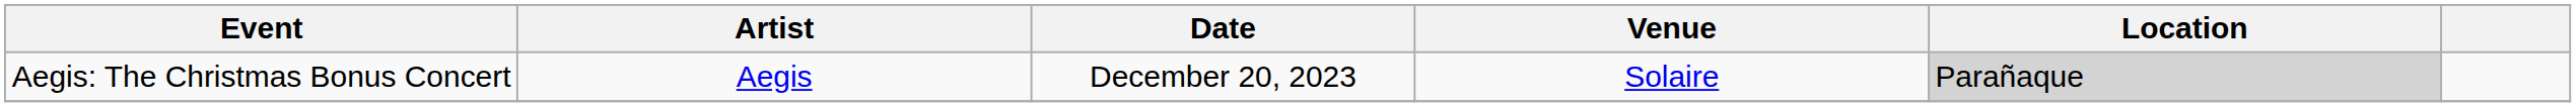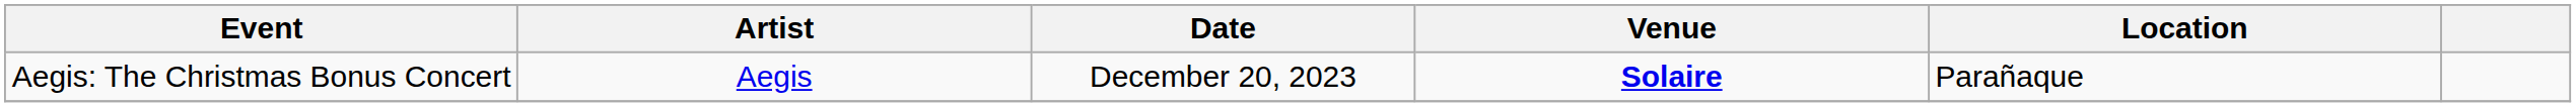Aegis: The Christmas Bonus Concert | Venue: normal -> bold
Aegis: The Christmas Bonus Concert | Location: lightgrey background -> no background
